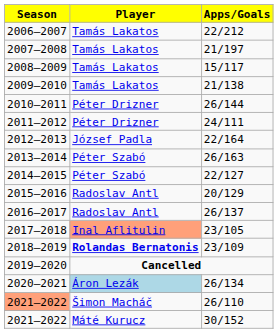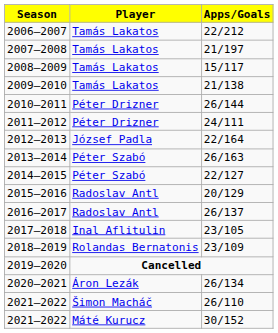23/105 | Player: lightsalmon background -> no background
23/109 | Player: bold -> normal
26/134 | Player: lightblue background -> no background
26/110 | Season: lightsalmon background -> no background
